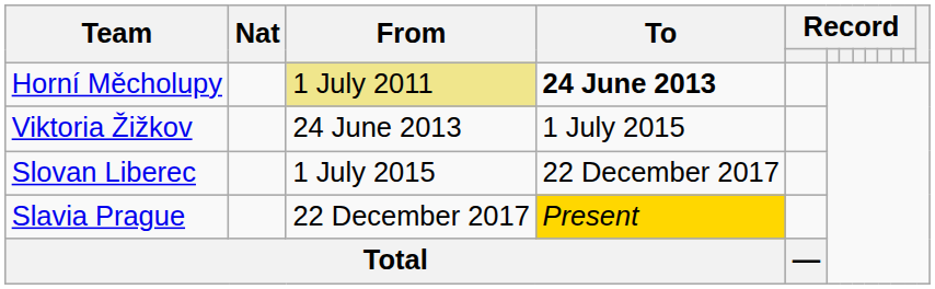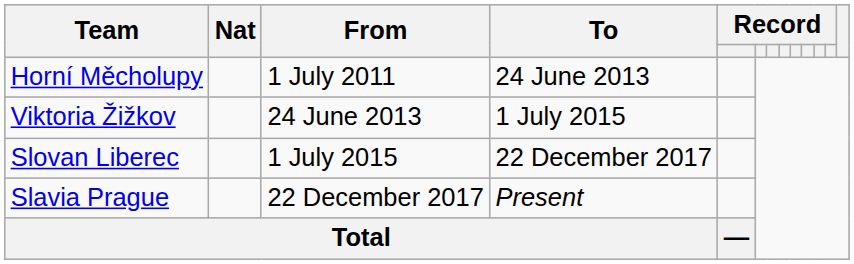Horní Měcholupy | From: khaki background -> no background
Horní Měcholupy | To: bold -> normal
Slavia Prague | To: gold background -> no background
